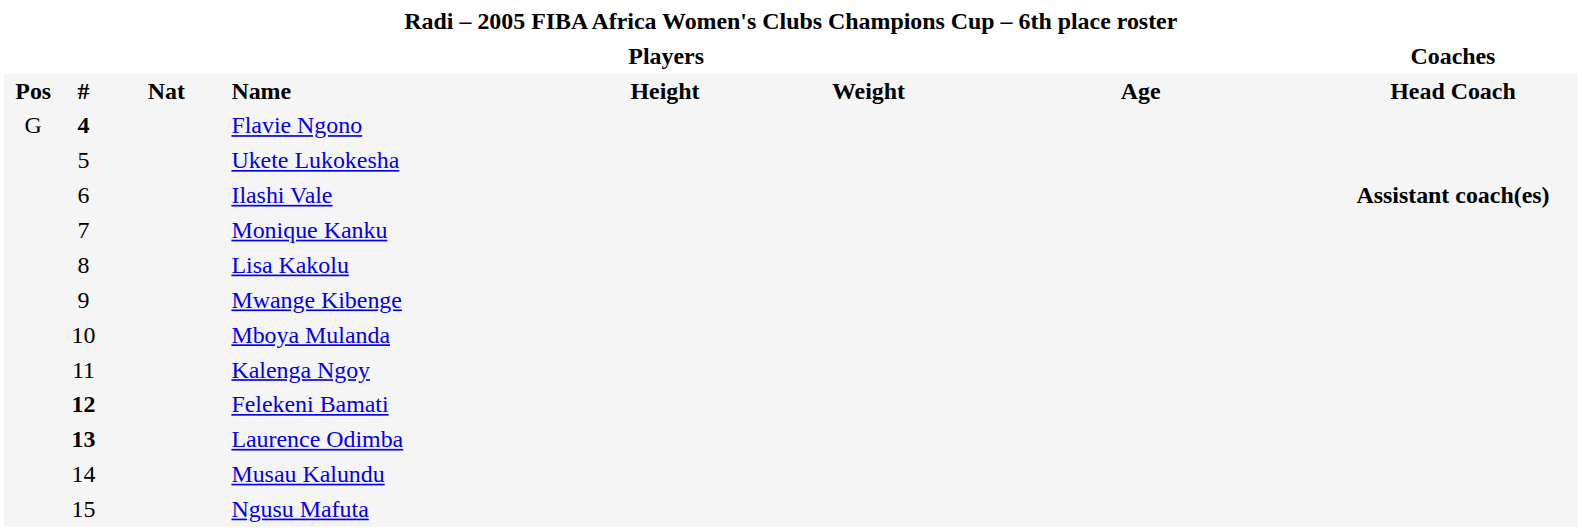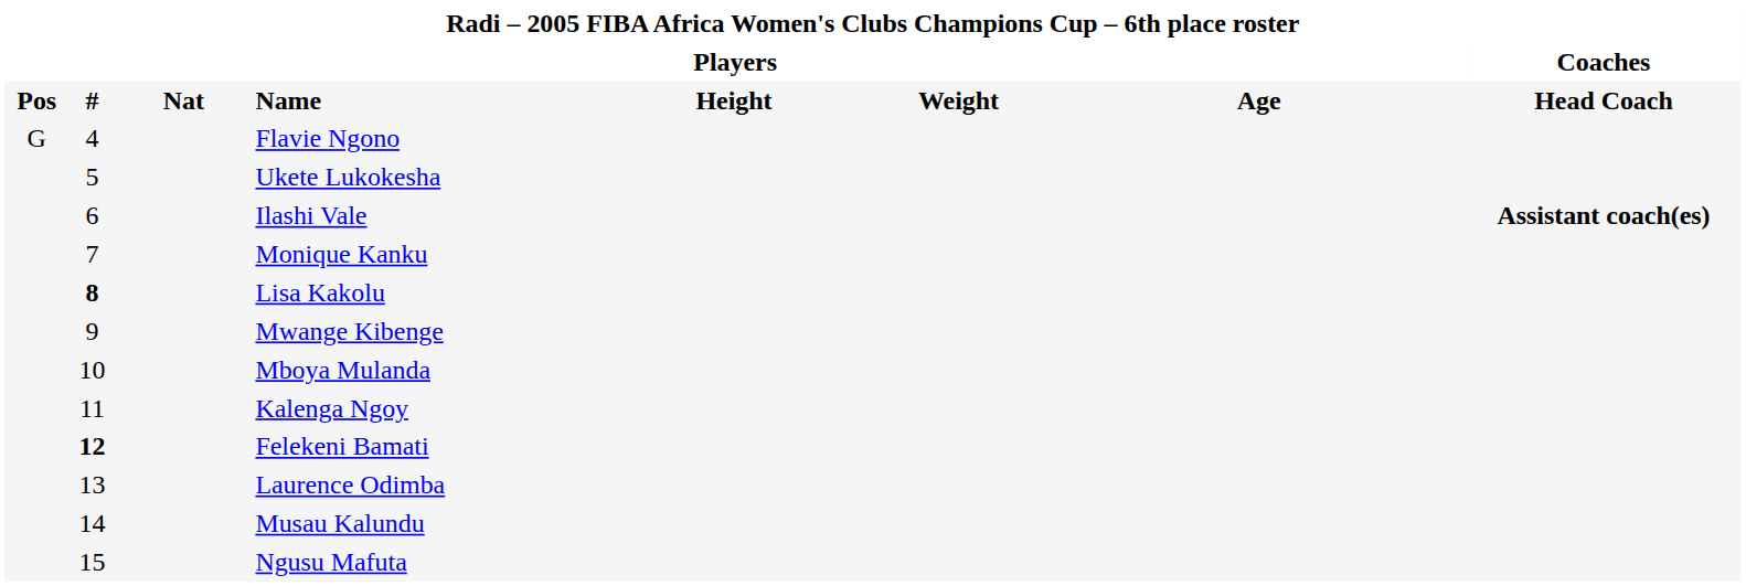Flavie Ngono | column 2: bold -> normal
Lisa Kakolu | column 2: normal -> bold
Laurence Odimba | column 2: bold -> normal
